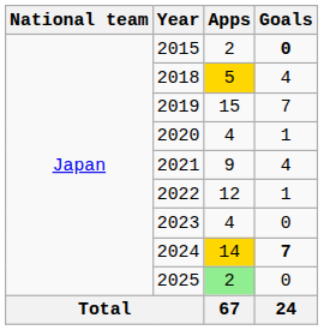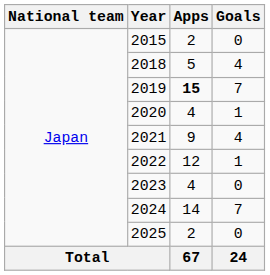2015 | Goals: bold -> normal
2018 | Apps: gold background -> no background
2019 | Apps: normal -> bold
2024 | Apps: gold background -> no background
2024 | Goals: bold -> normal
2025 | Apps: lightgreen background -> no background
